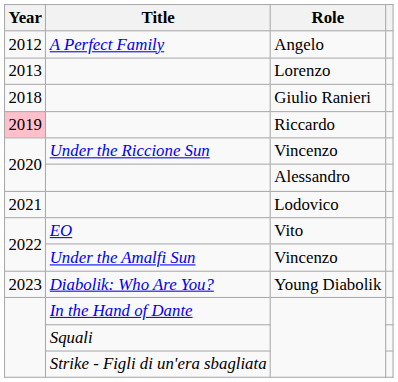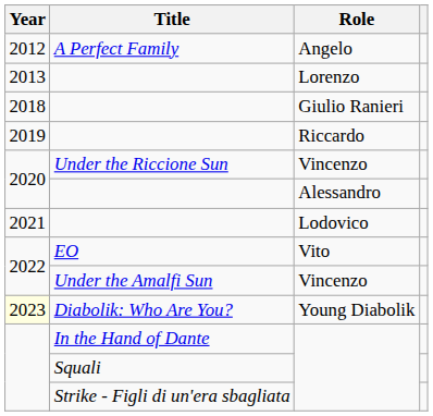Riccardo | Year: pink background -> no background
Young Diabolik | Year: no background -> lightyellow background
